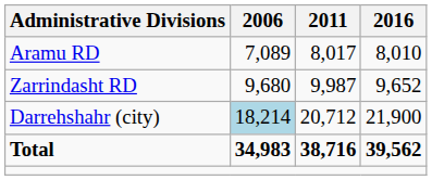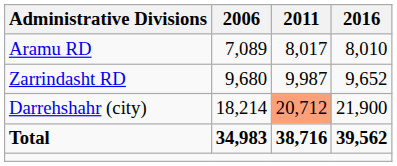Darrehshahr (city) | 2006: lightblue background -> no background
Darrehshahr (city) | 2011: no background -> lightsalmon background
